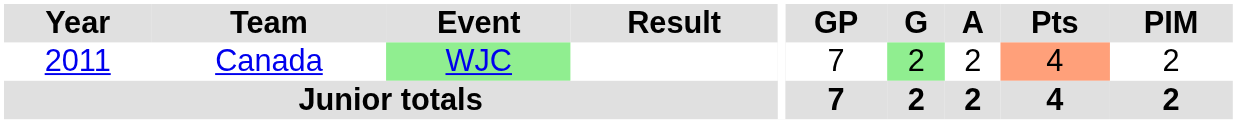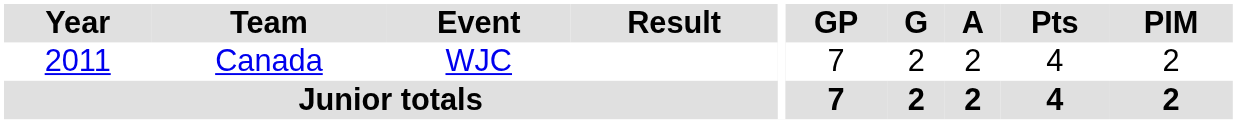Canada | Event: lightgreen background -> no background
Canada | G: lightgreen background -> no background
Canada | Pts: lightsalmon background -> no background
